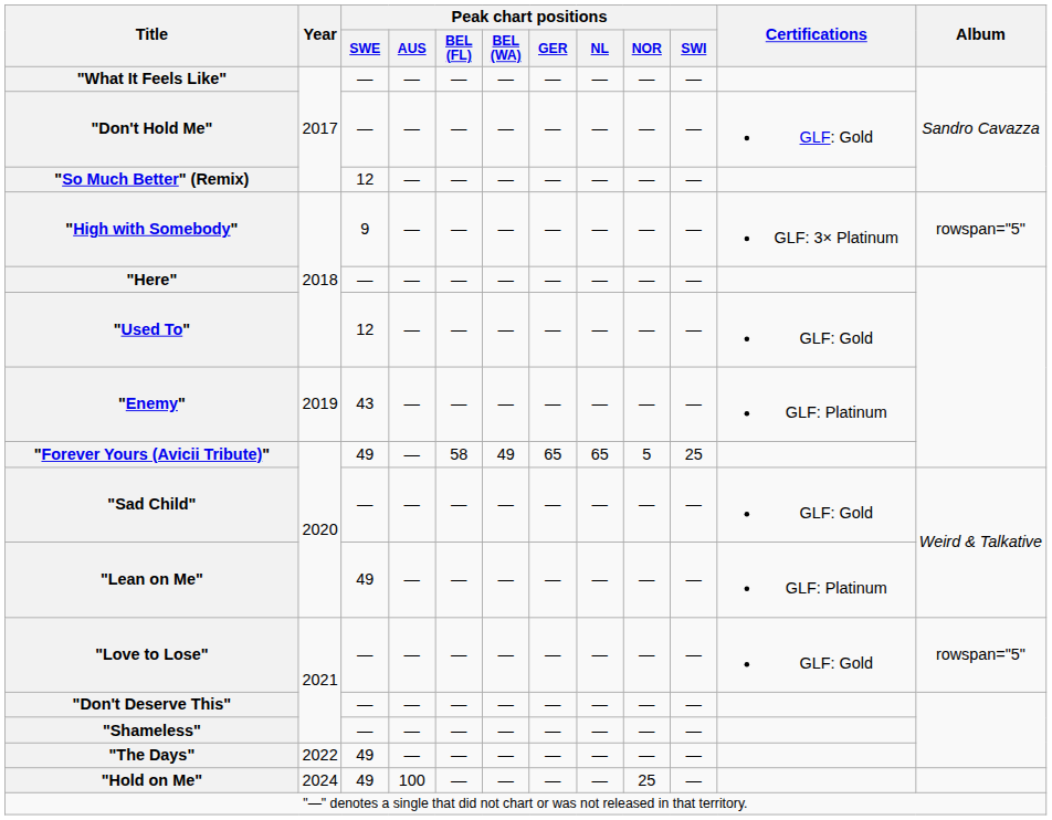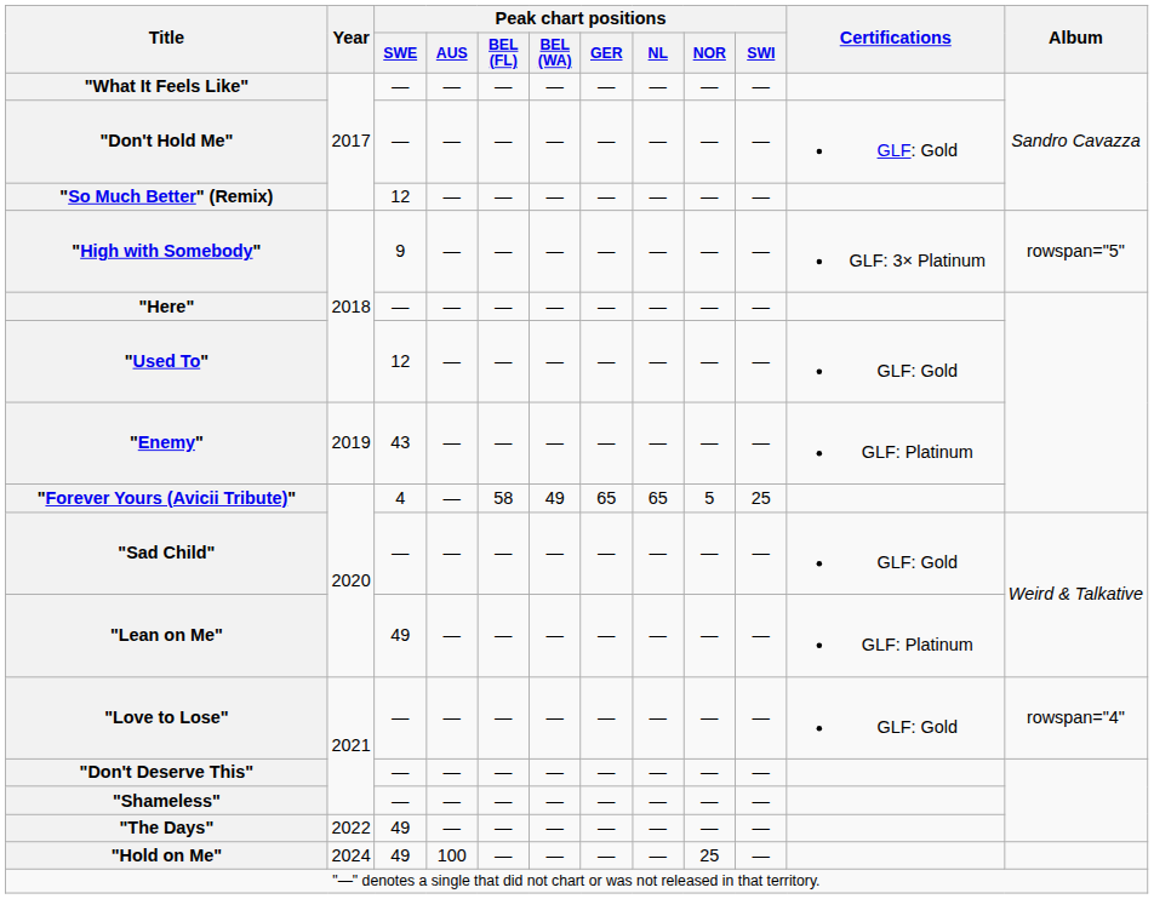"Forever Yours (Avicii Tribute)" | Peak chart positions / SWE: 49 -> 4
"Love to Lose" | Album: rowspan="5" -> rowspan="4"
